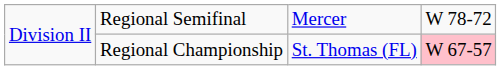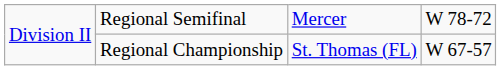Division II / Regional Championship | column 4: pink background -> no background
